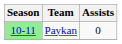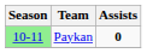Paykan | Assists: normal -> bold
